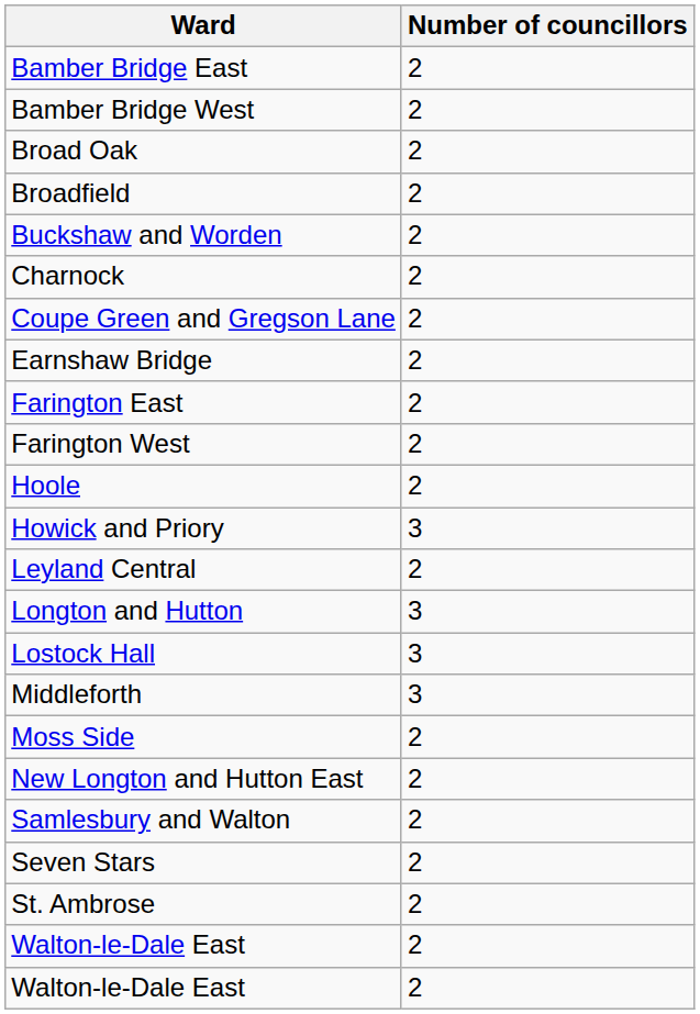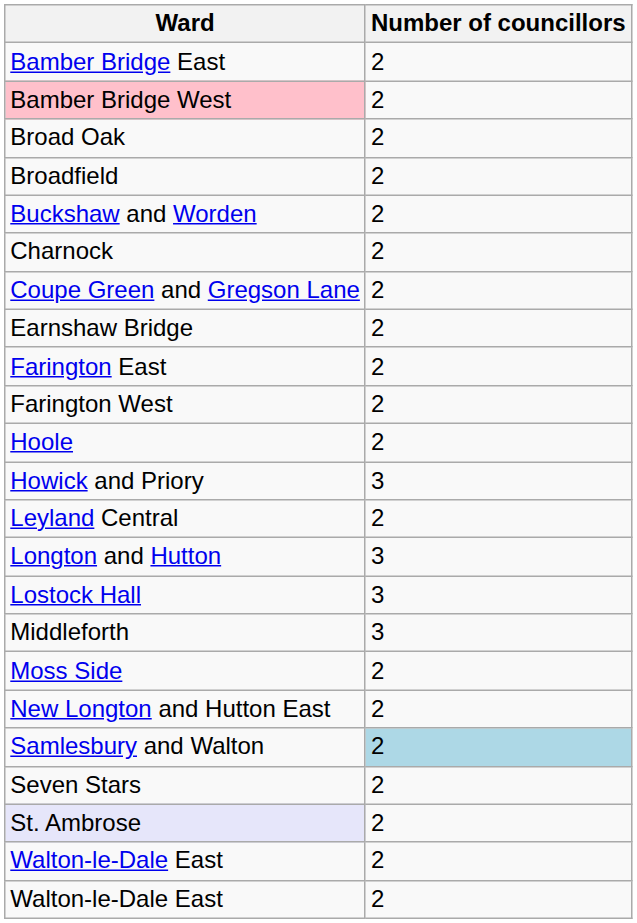row 3 | Ward: no background -> pink background
row 20 | Number of councillors: no background -> lightblue background
row 22 | Ward: no background -> lavender background
